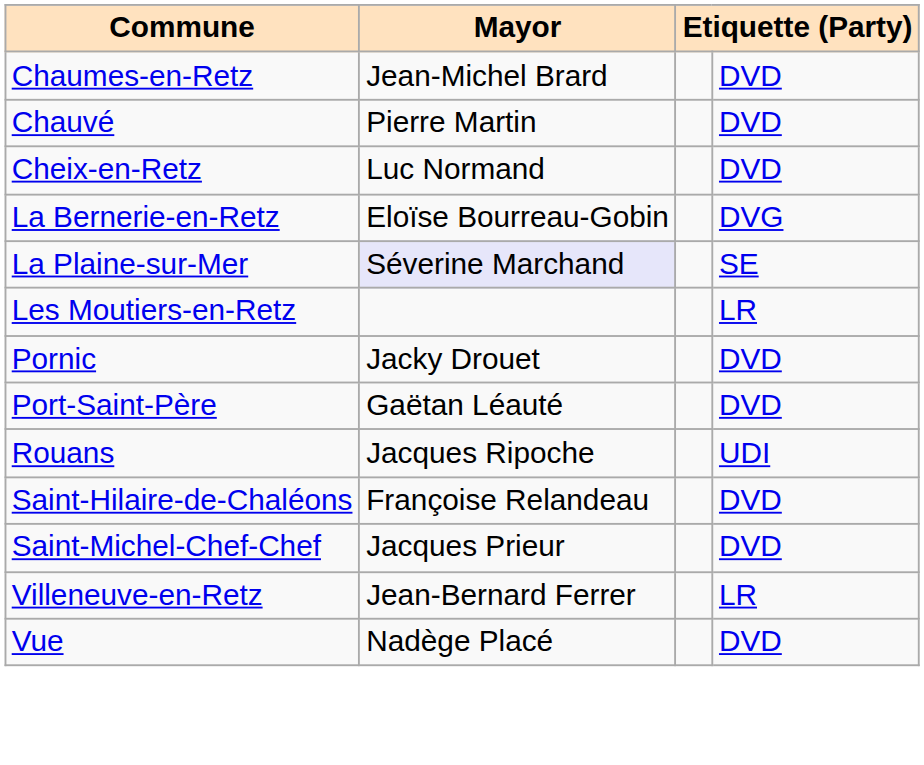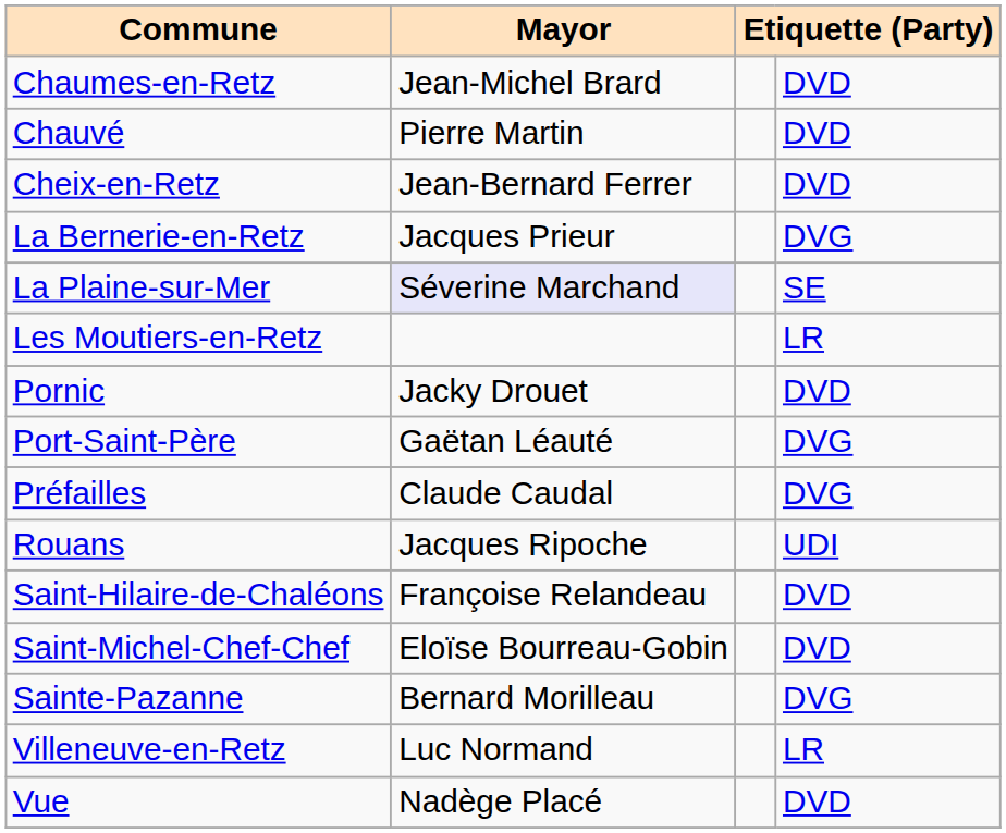Cheix-en-Retz | Mayor: Luc Normand -> Jean-Bernard Ferrer
La Bernerie-en-Retz | Mayor: Eloïse Bourreau-Gobin -> Jacques Prieur
Port-Saint-Père | column 4: DVD -> DVG
+ row: Préfailles | Claude Caudal | DVG
Saint-Michel-Chef-Chef | Mayor: Jacques Prieur -> Eloïse Bourreau-Gobin
+ row: Sainte-Pazanne | Bernard Morilleau | DVG
Villeneuve-en-Retz | Mayor: Jean-Bernard Ferrer -> Luc Normand
